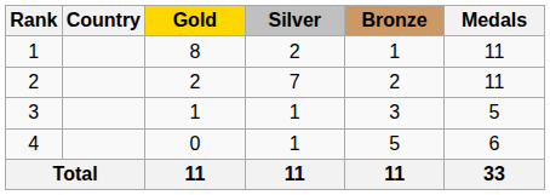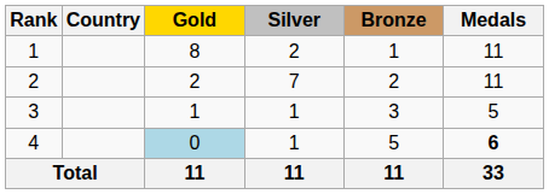4 | Gold: no background -> lightblue background
4 | Medals: normal -> bold
